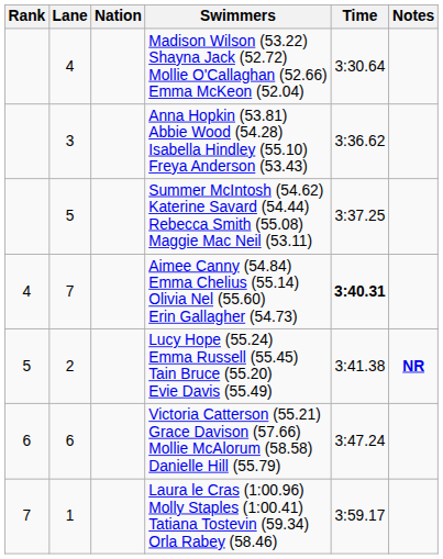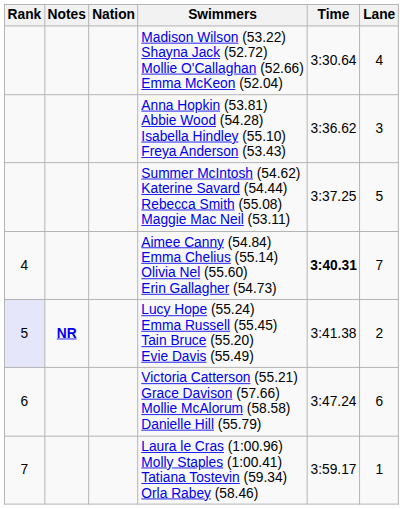columns swapped: Lane <-> Notes
row 6 | Rank: no background -> lavender background
